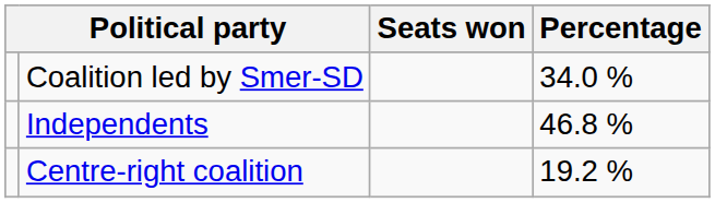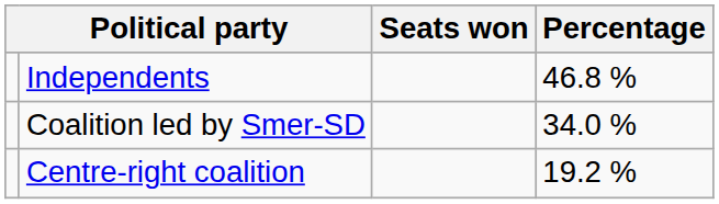rows swapped: Independents <-> Coalition led by Smer-SD
